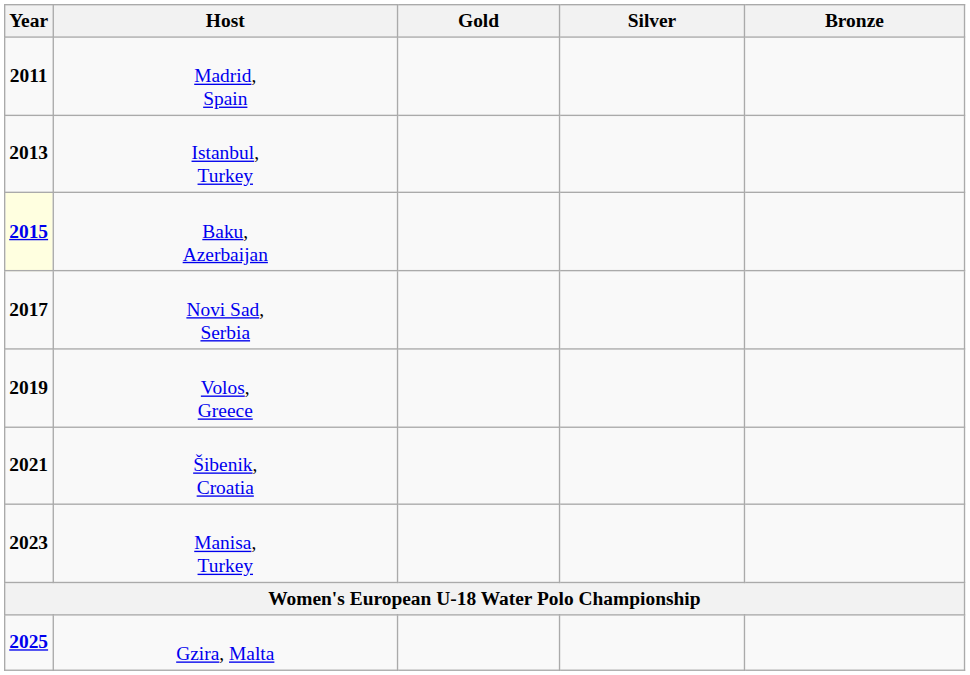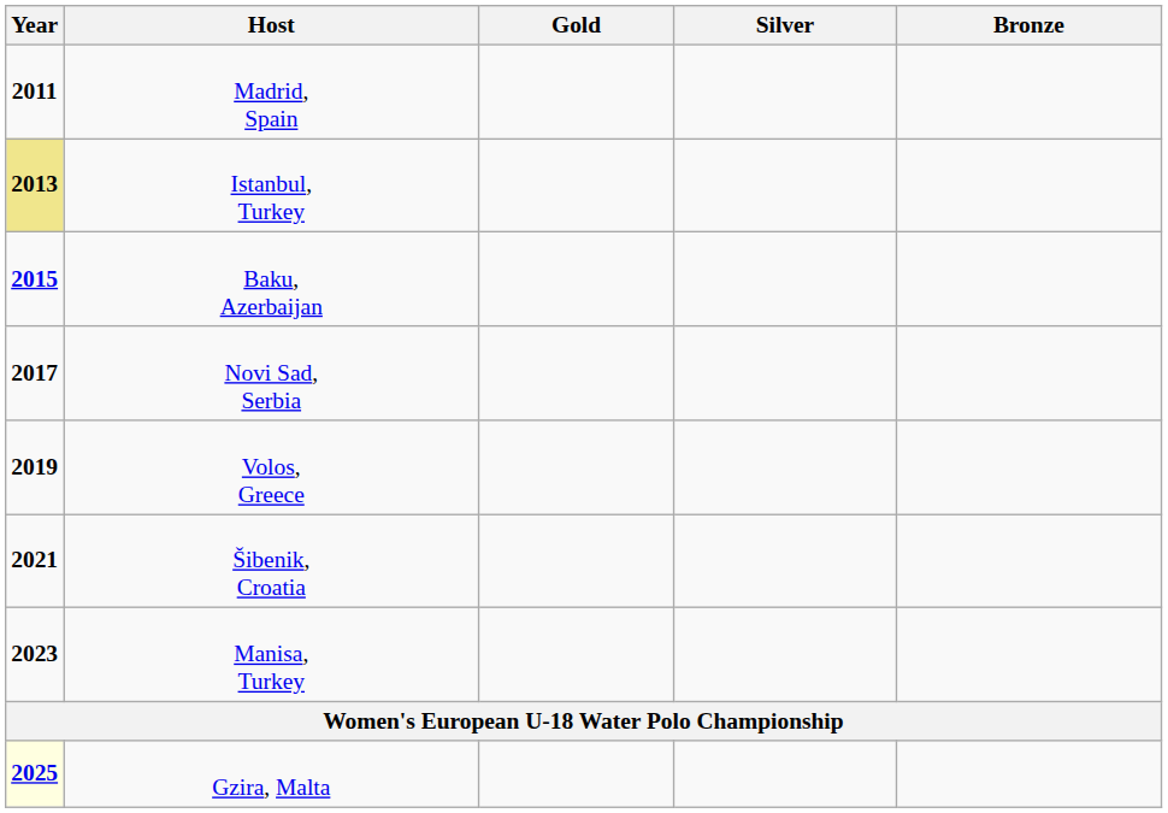Istanbul, Turkey | Year: no background -> khaki background
Baku, Azerbaijan | Year: lightyellow background -> no background
Gzira, Malta | Year: no background -> lightyellow background
